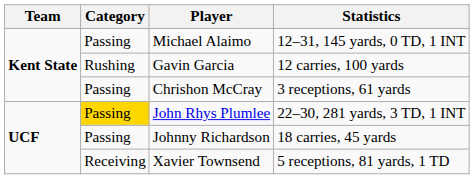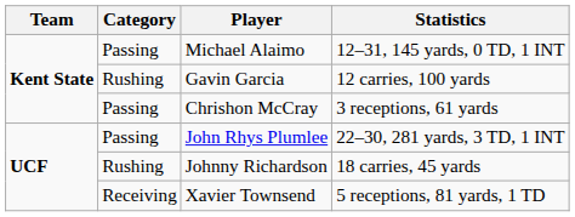John Rhys Plumlee | Category: gold background -> no background
Johnny Richardson | Category: Passing -> Rushing
